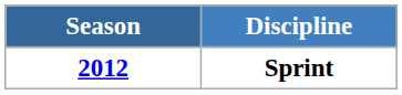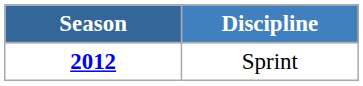2012 | column 2: bold -> normal
